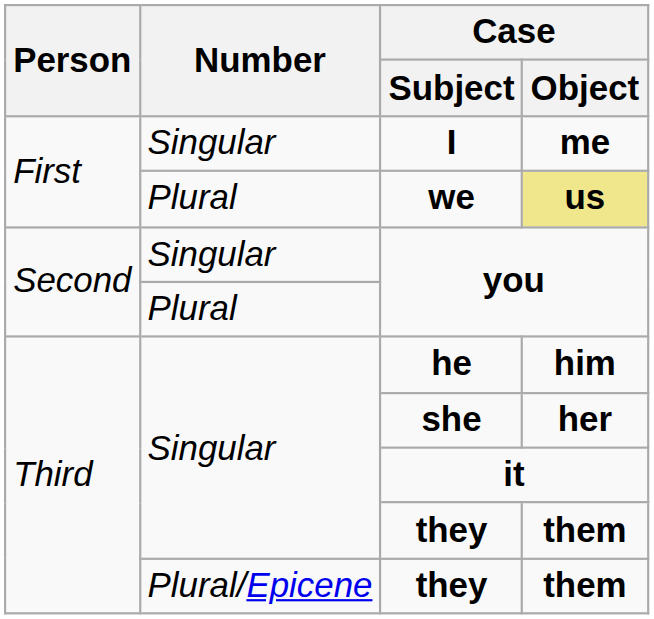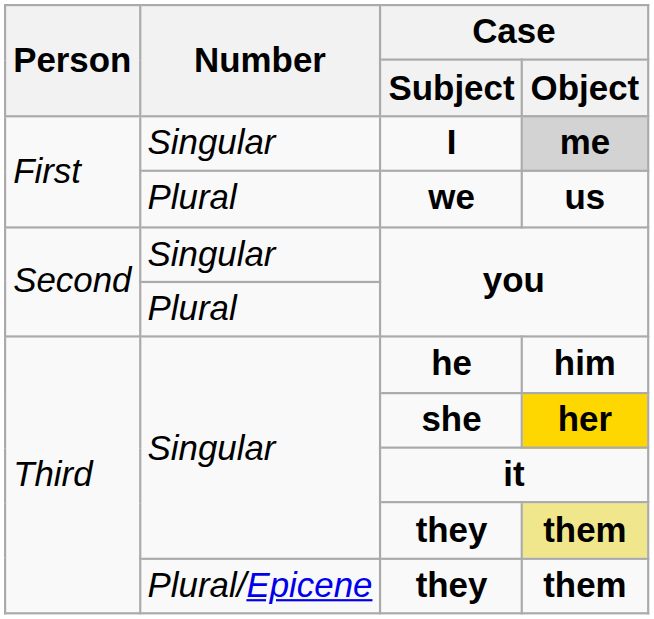I | Case / Object: no background -> lightgrey background
we | Case / Object: khaki background -> no background
she | Case / Object: no background -> gold background
Singular / they | Case / Object: no background -> khaki background
